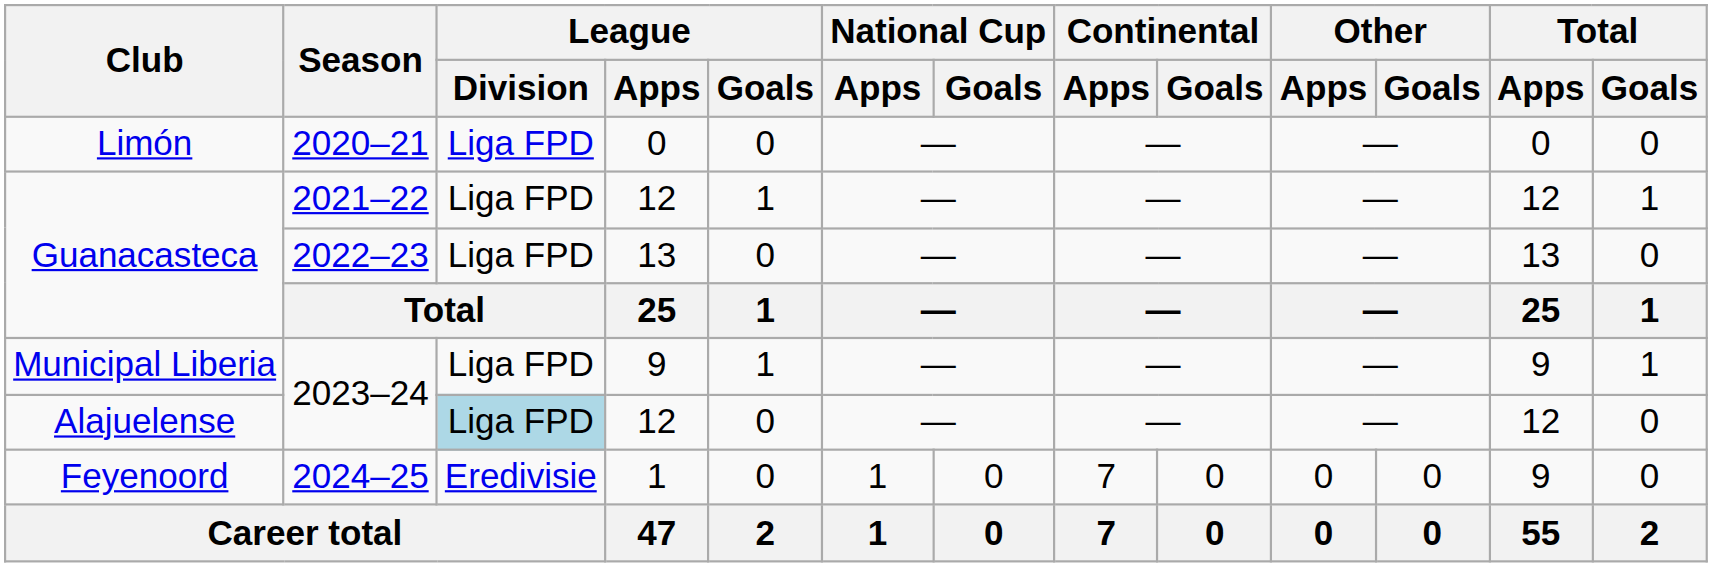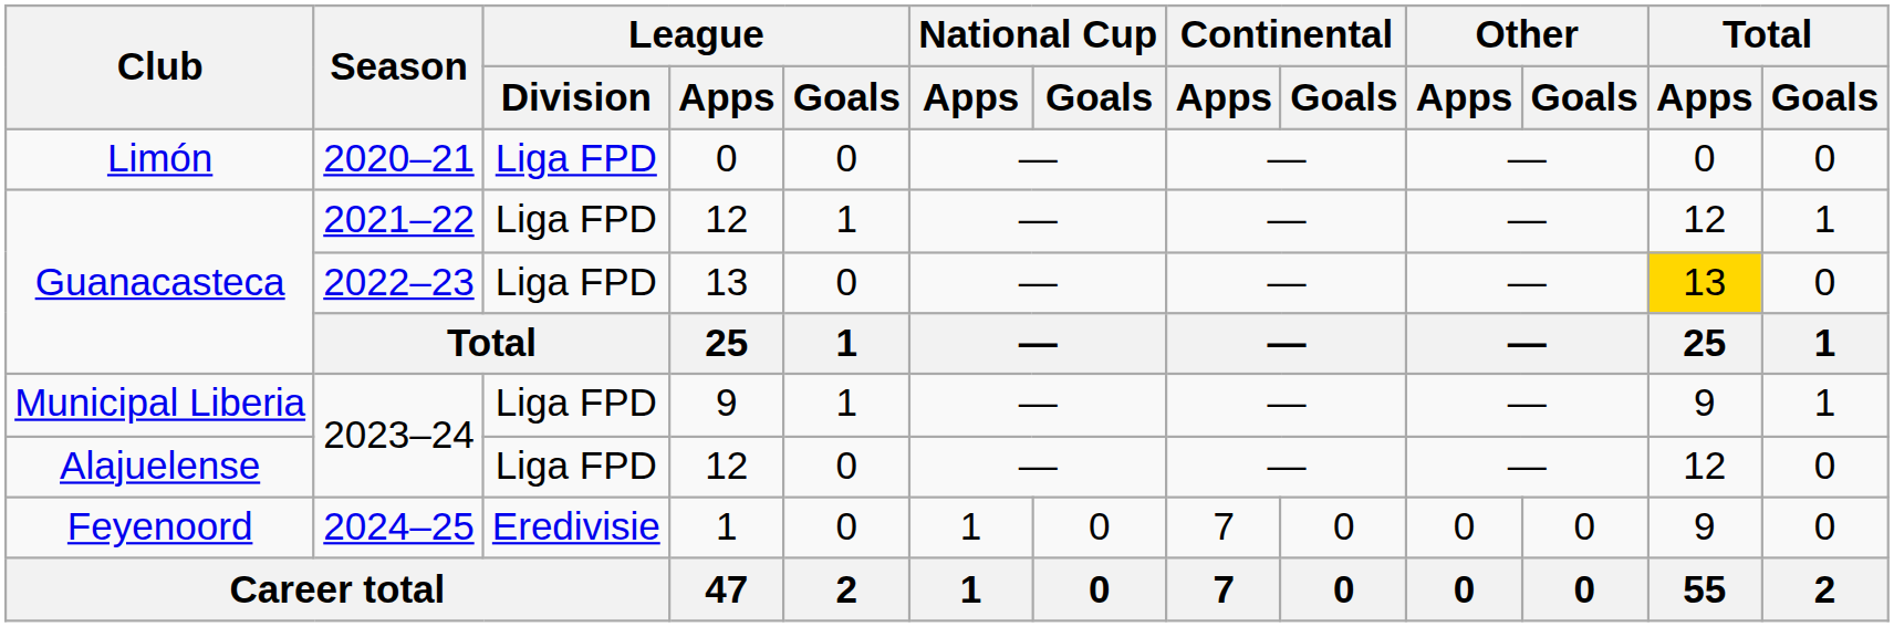Guanacasteca / 2022–23 | Total / Apps: no background -> gold background
Alajuelense | League / Division: lightblue background -> no background
